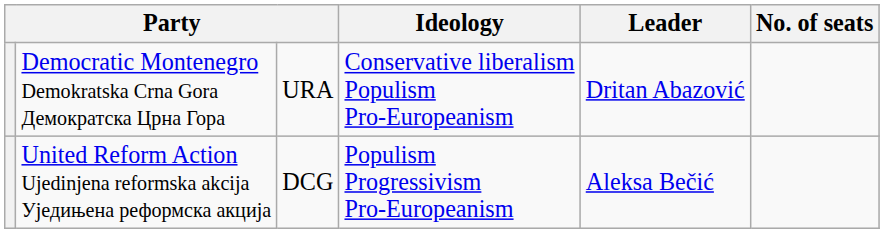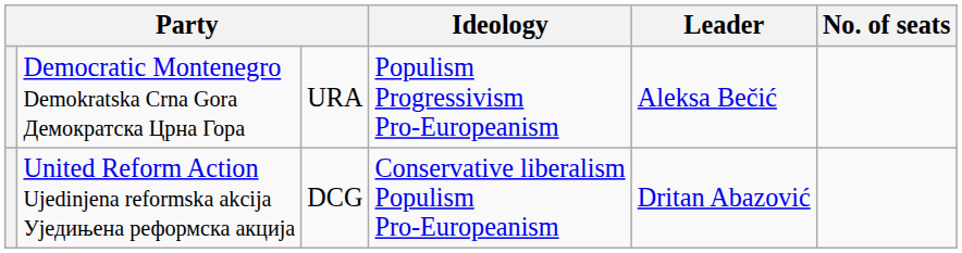row 2 | Ideology: Conservative liberalism Populism Pro-Europeanism -> Populism Progressivism Pro-Europeanism
row 2 | Leader: Dritan Abazović -> Aleksa Bečić
row 3 | Ideology: Populism Progressivism Pro-Europeanism -> Conservative liberalism Populism Pro-Europeanism
row 3 | Leader: Aleksa Bečić -> Dritan Abazović
